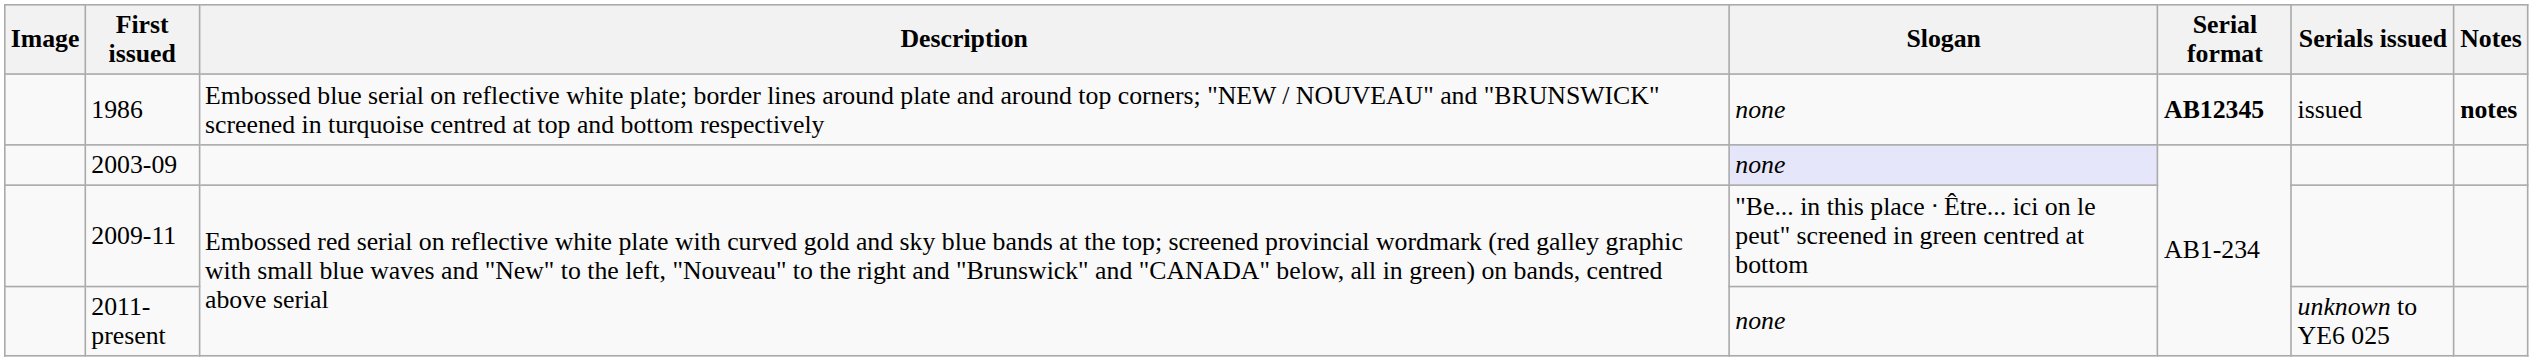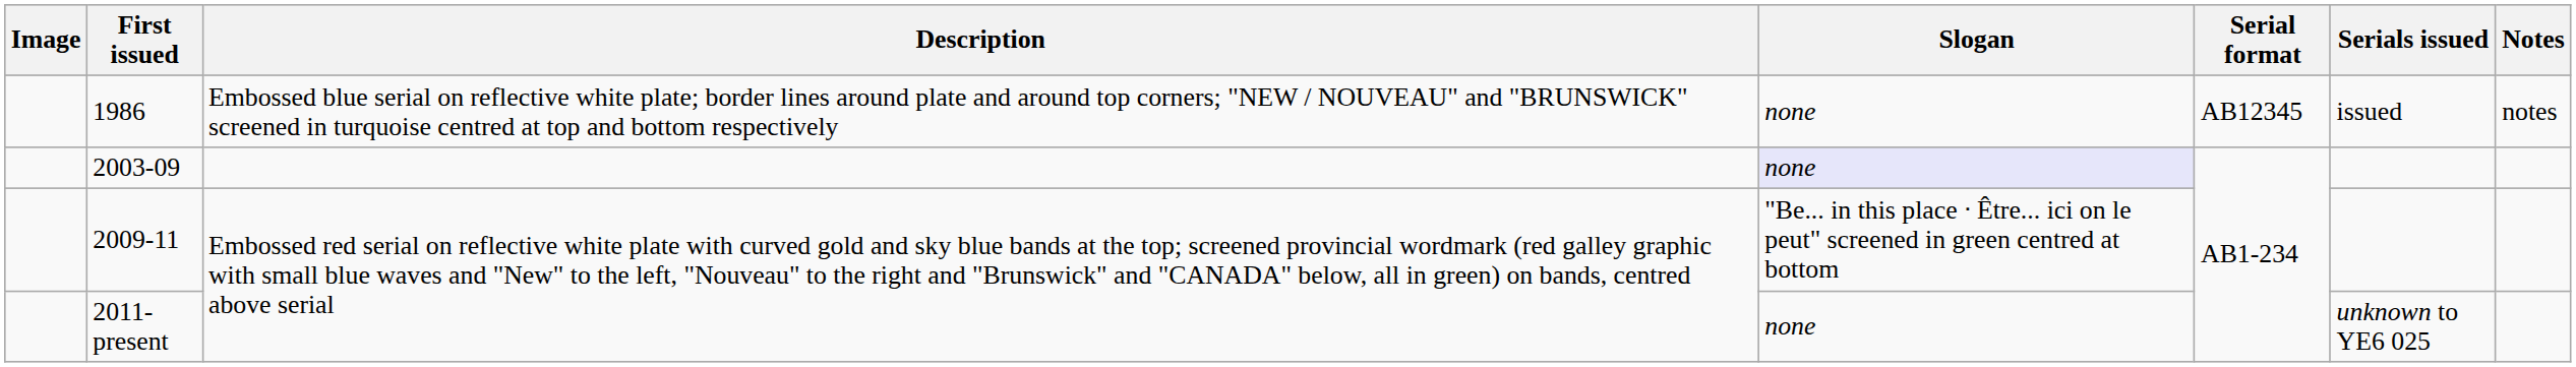1986 | Serial format: bold -> normal
1986 | Notes: bold -> normal
